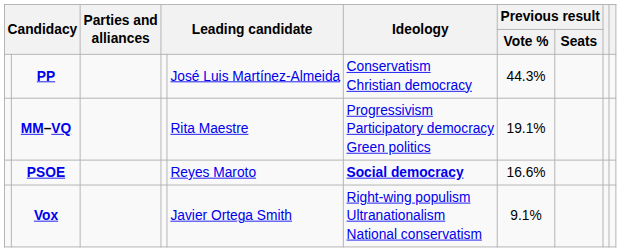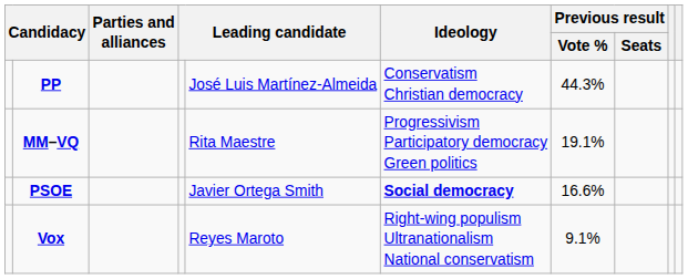PSOE | column 5: Reyes Maroto -> Javier Ortega Smith
Vox | column 5: Javier Ortega Smith -> Reyes Maroto
